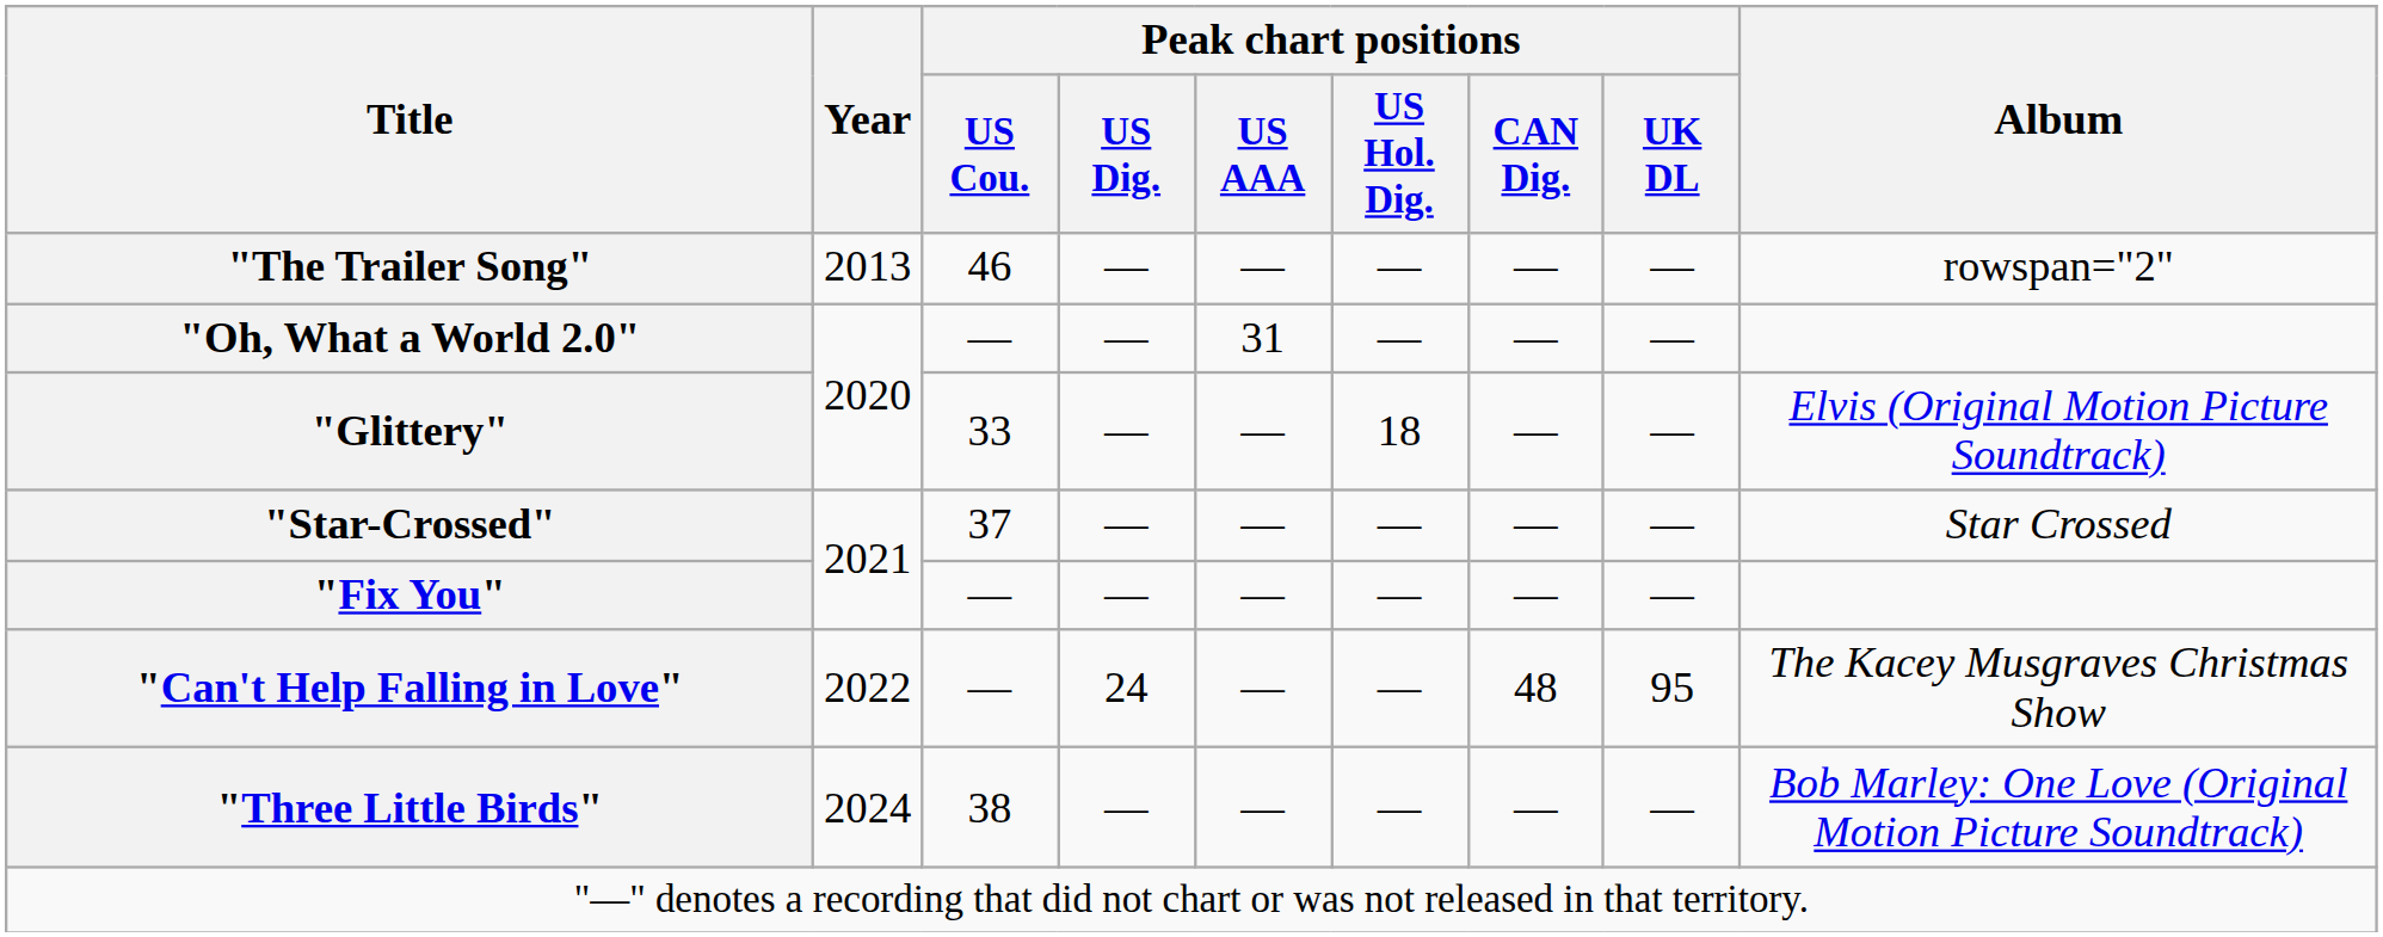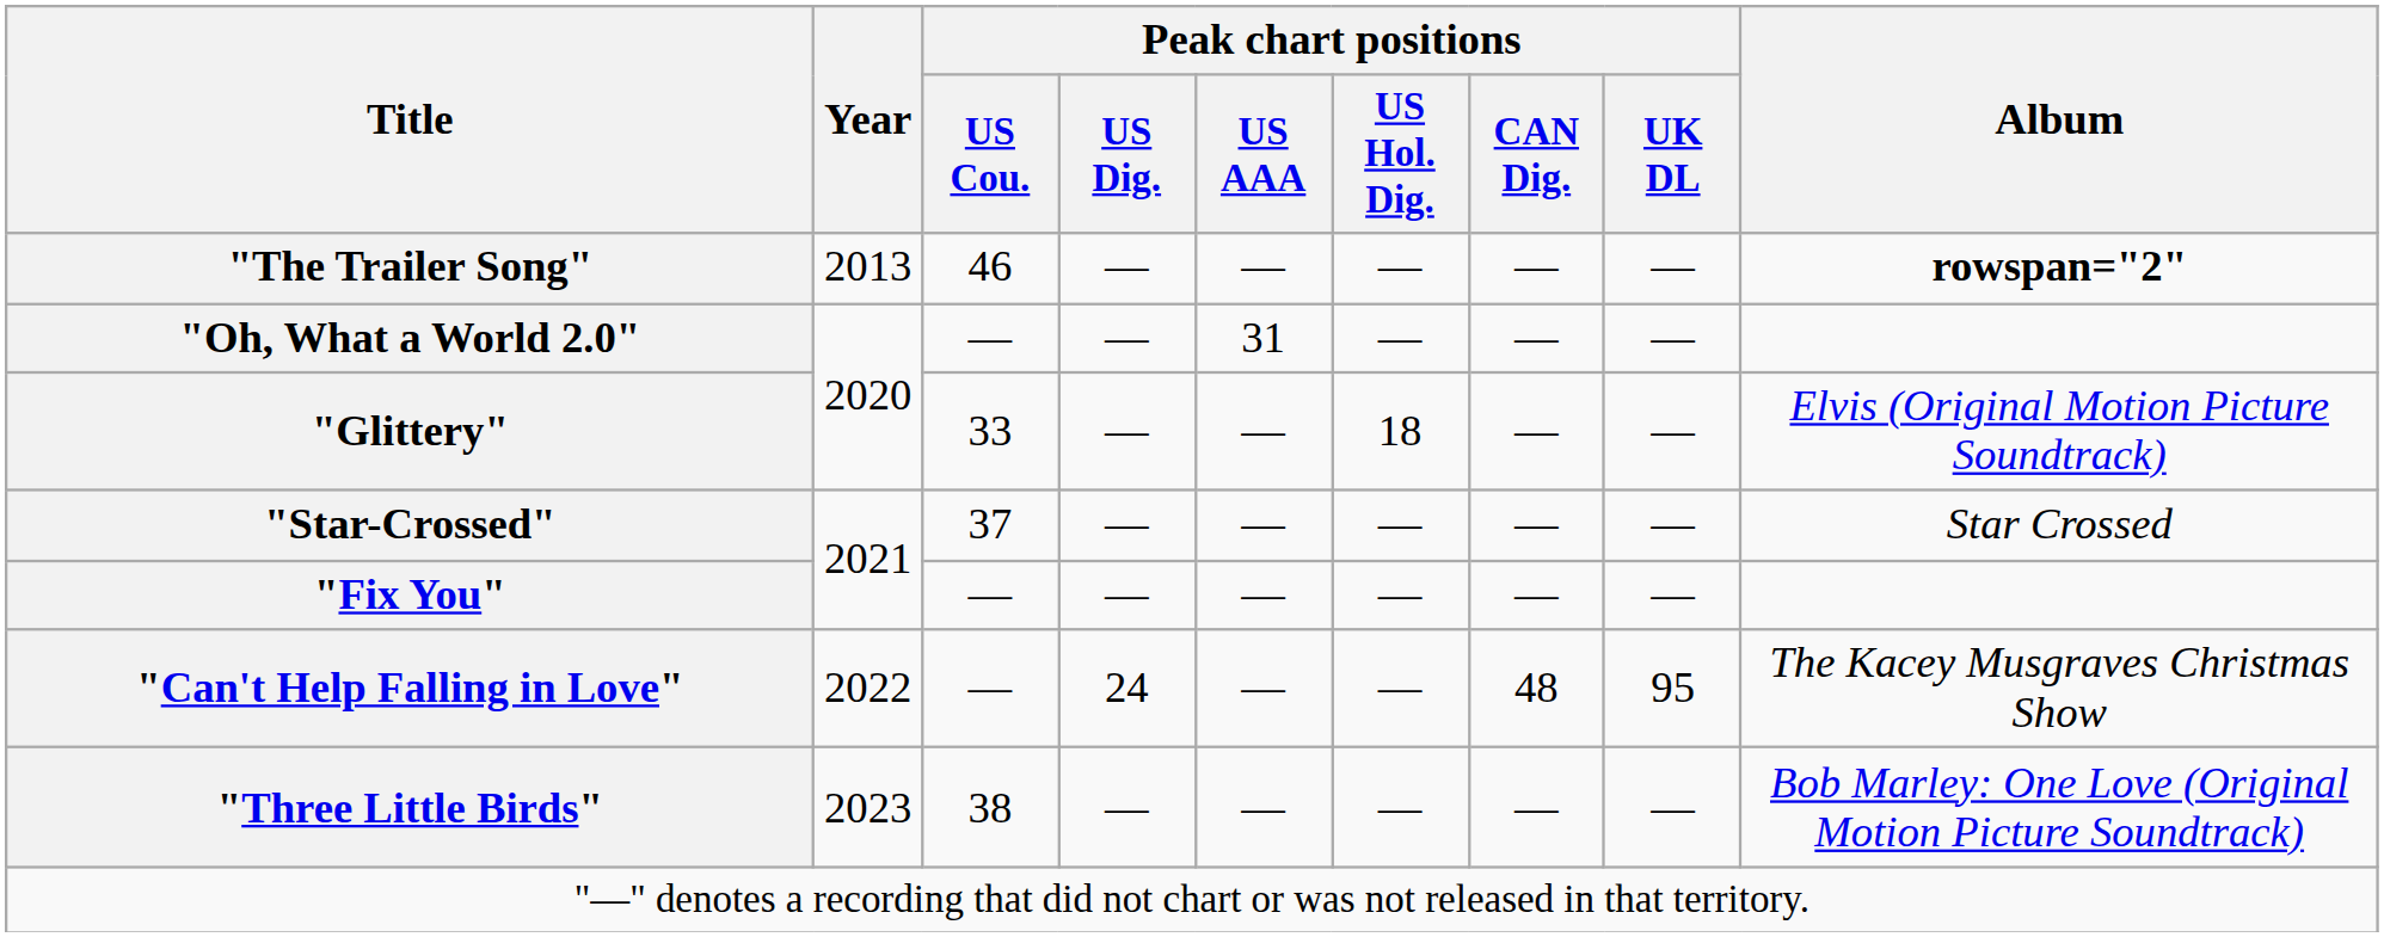"The Trailer Song" | Album: normal -> bold
"Three Little Birds" | Year: 2024 -> 2023
